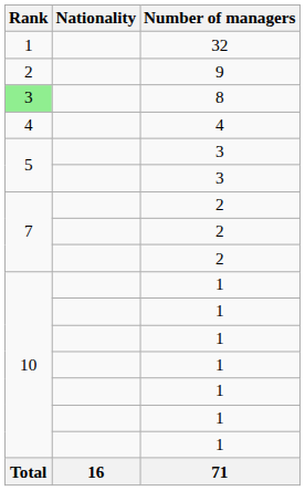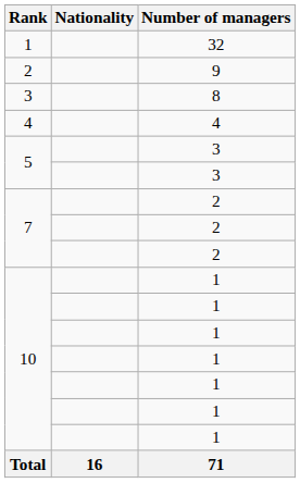row 4 | Rank: lightgreen background -> no background
